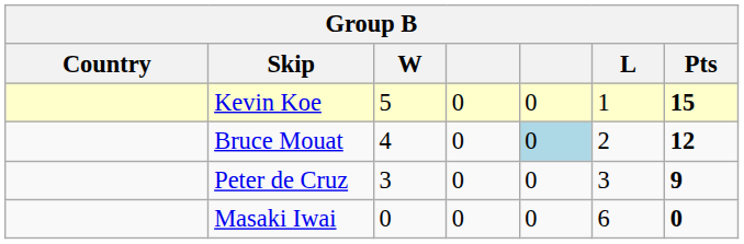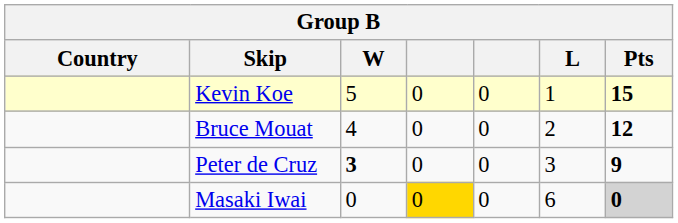Bruce Mouat | column 5: lightblue background -> no background
Peter de Cruz | W: normal -> bold
Masaki Iwai | column 4: no background -> gold background
Masaki Iwai | Pts: no background -> lightgrey background
